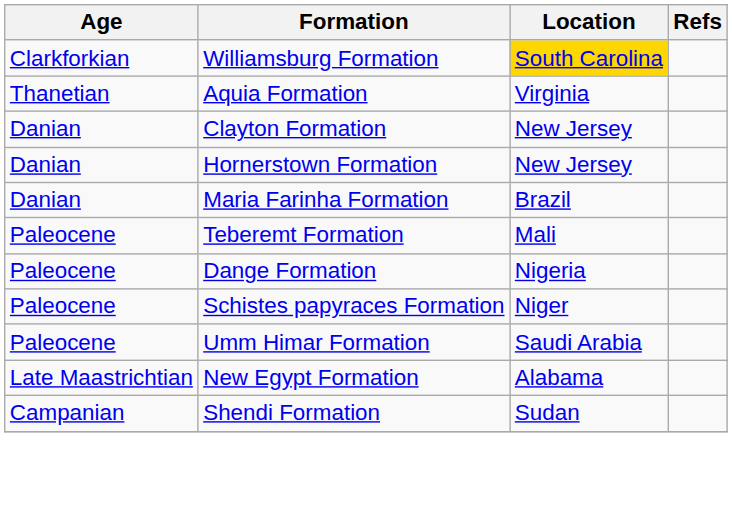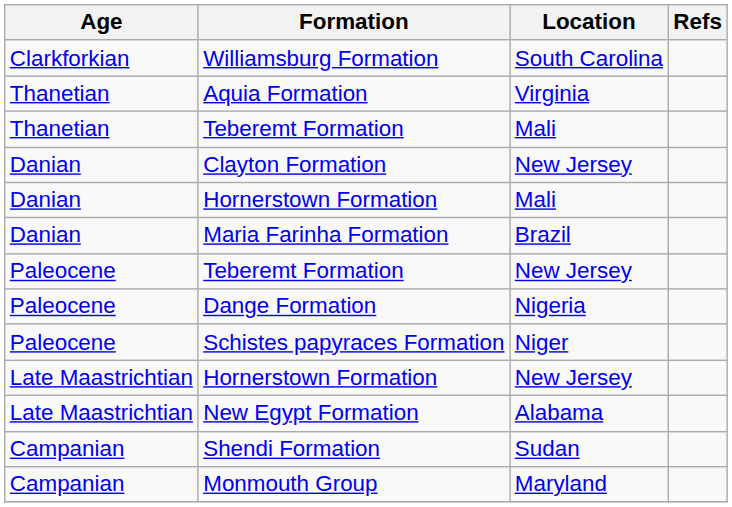Williamsburg Formation | Location: gold background -> no background
+ row: Thanetian | Teberemt Formation | Mali
Danian / Hornerstown Formation | Location: New Jersey -> Mali
Paleocene / Teberemt Formation | Location: Mali -> New Jersey
- row: Paleocene | Umm Himar Formation | Saudi Arabia
+ row: Late Maastrichtian | Hornerstown Formation | New Jersey
+ row: Campanian | Monmouth Group | Maryland
